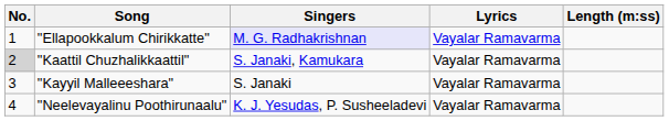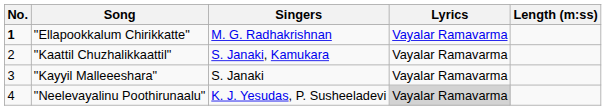"Ellapookkalum Chirikkatte" | No.: normal -> bold
"Ellapookkalum Chirikkatte" | Singers: lavender background -> no background
"Kaattil Chuzhalikkaattil" | No.: lightgrey background -> no background
"Neelevayalinu Poothirunaalu" | Lyrics: no background -> lightgrey background
